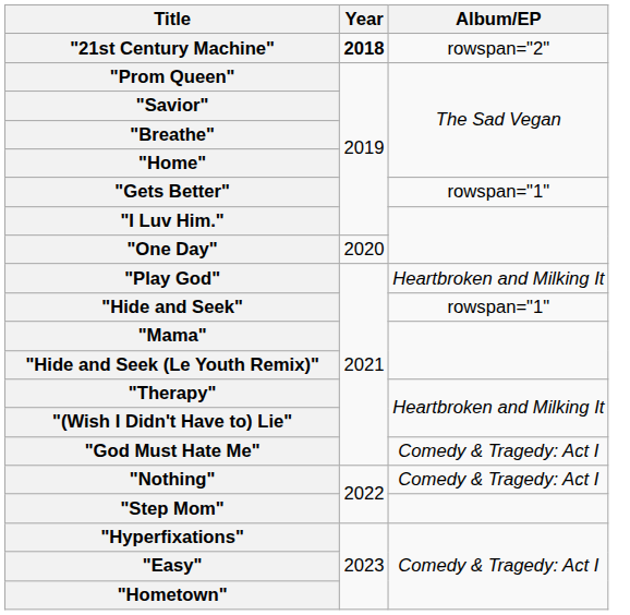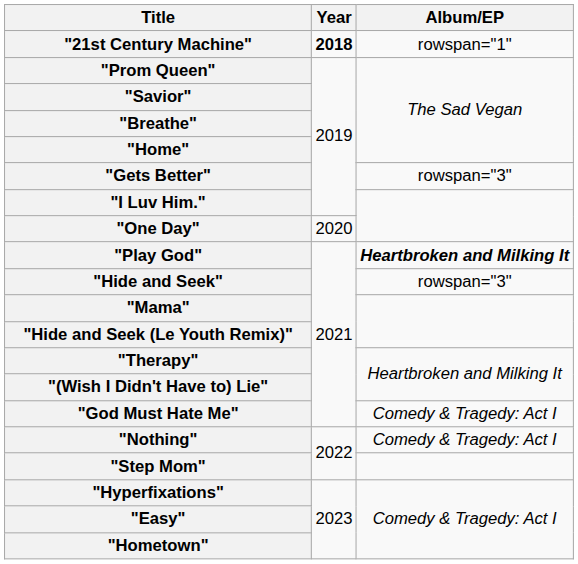"21st Century Machine" | Album/EP: rowspan="2" -> rowspan="1"
"Gets Better" | Album/EP: rowspan="1" -> rowspan="3"
"Play God" | Album/EP: normal -> bold
"Hide and Seek" | Album/EP: rowspan="1" -> rowspan="3"
